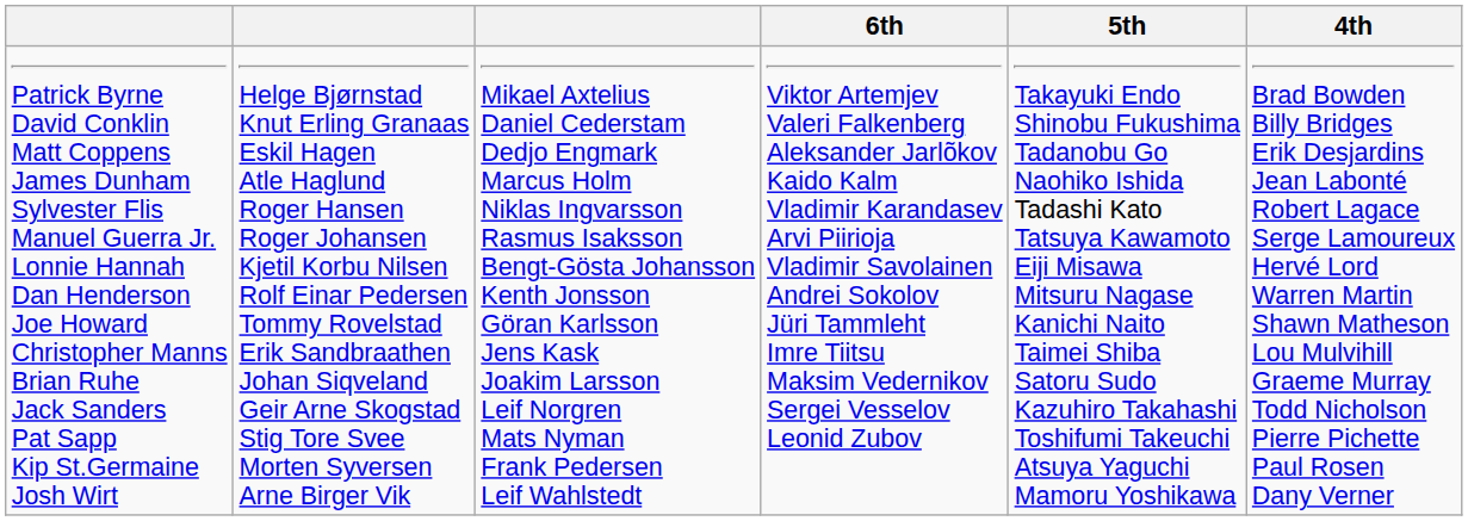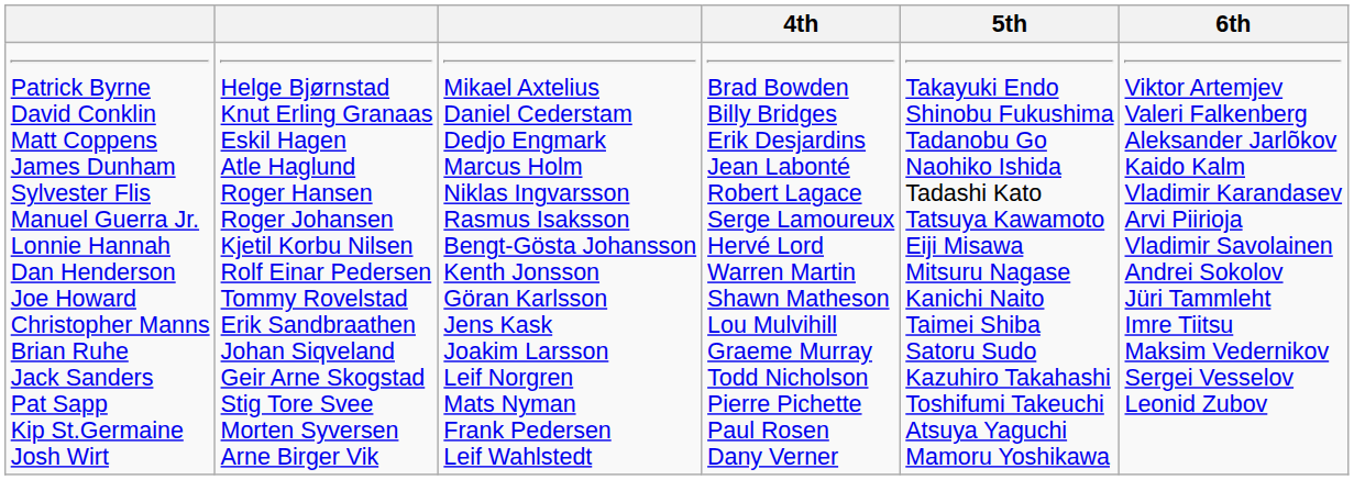columns swapped: 4th <-> 6th
